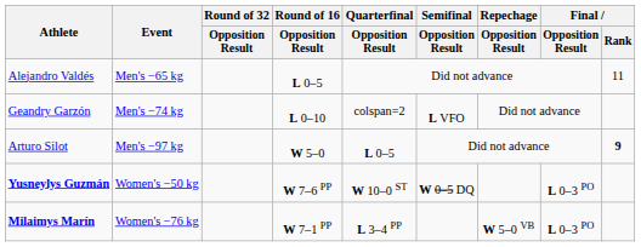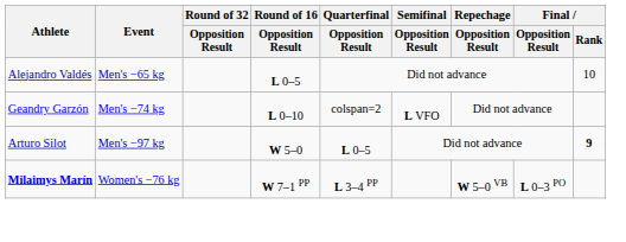Alejandro Valdés | Final / Rank: 11 -> 10
- row: Yusneylys Guzmán | Women's −50 kg | W 7–6 PP | W 10–0 ST | W 0–5 DQ | L 0–3 PO
